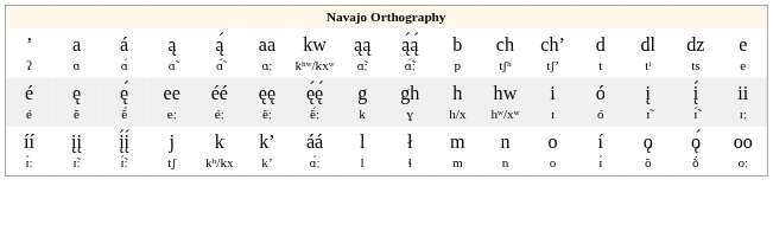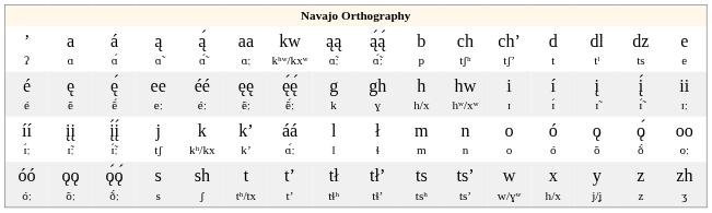é é | column 13: ó ó -> í ɪ́
íí ɪ́ː | column 13: í ɪ́ -> ó ó
+ row: óó óː | ǫǫ õː | ǫ́ǫ́ ṍː | s s | sh ʃ | t tʰ/tx | tʼ tʼ | tł tɬʰ | tłʼ tɬʼ | ts tsʰ | tsʼ tsʼ | w w/ɣʷ | x h/x | y j/ʝ | z z | zh ʒ
